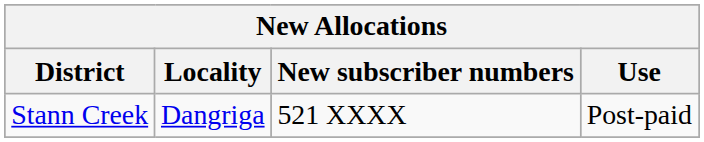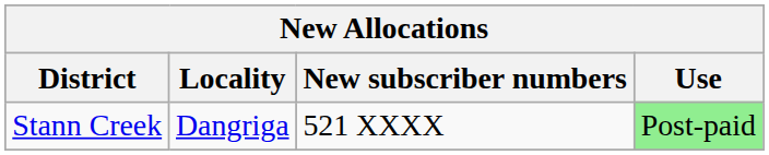Stann Creek | Use: no background -> lightgreen background
